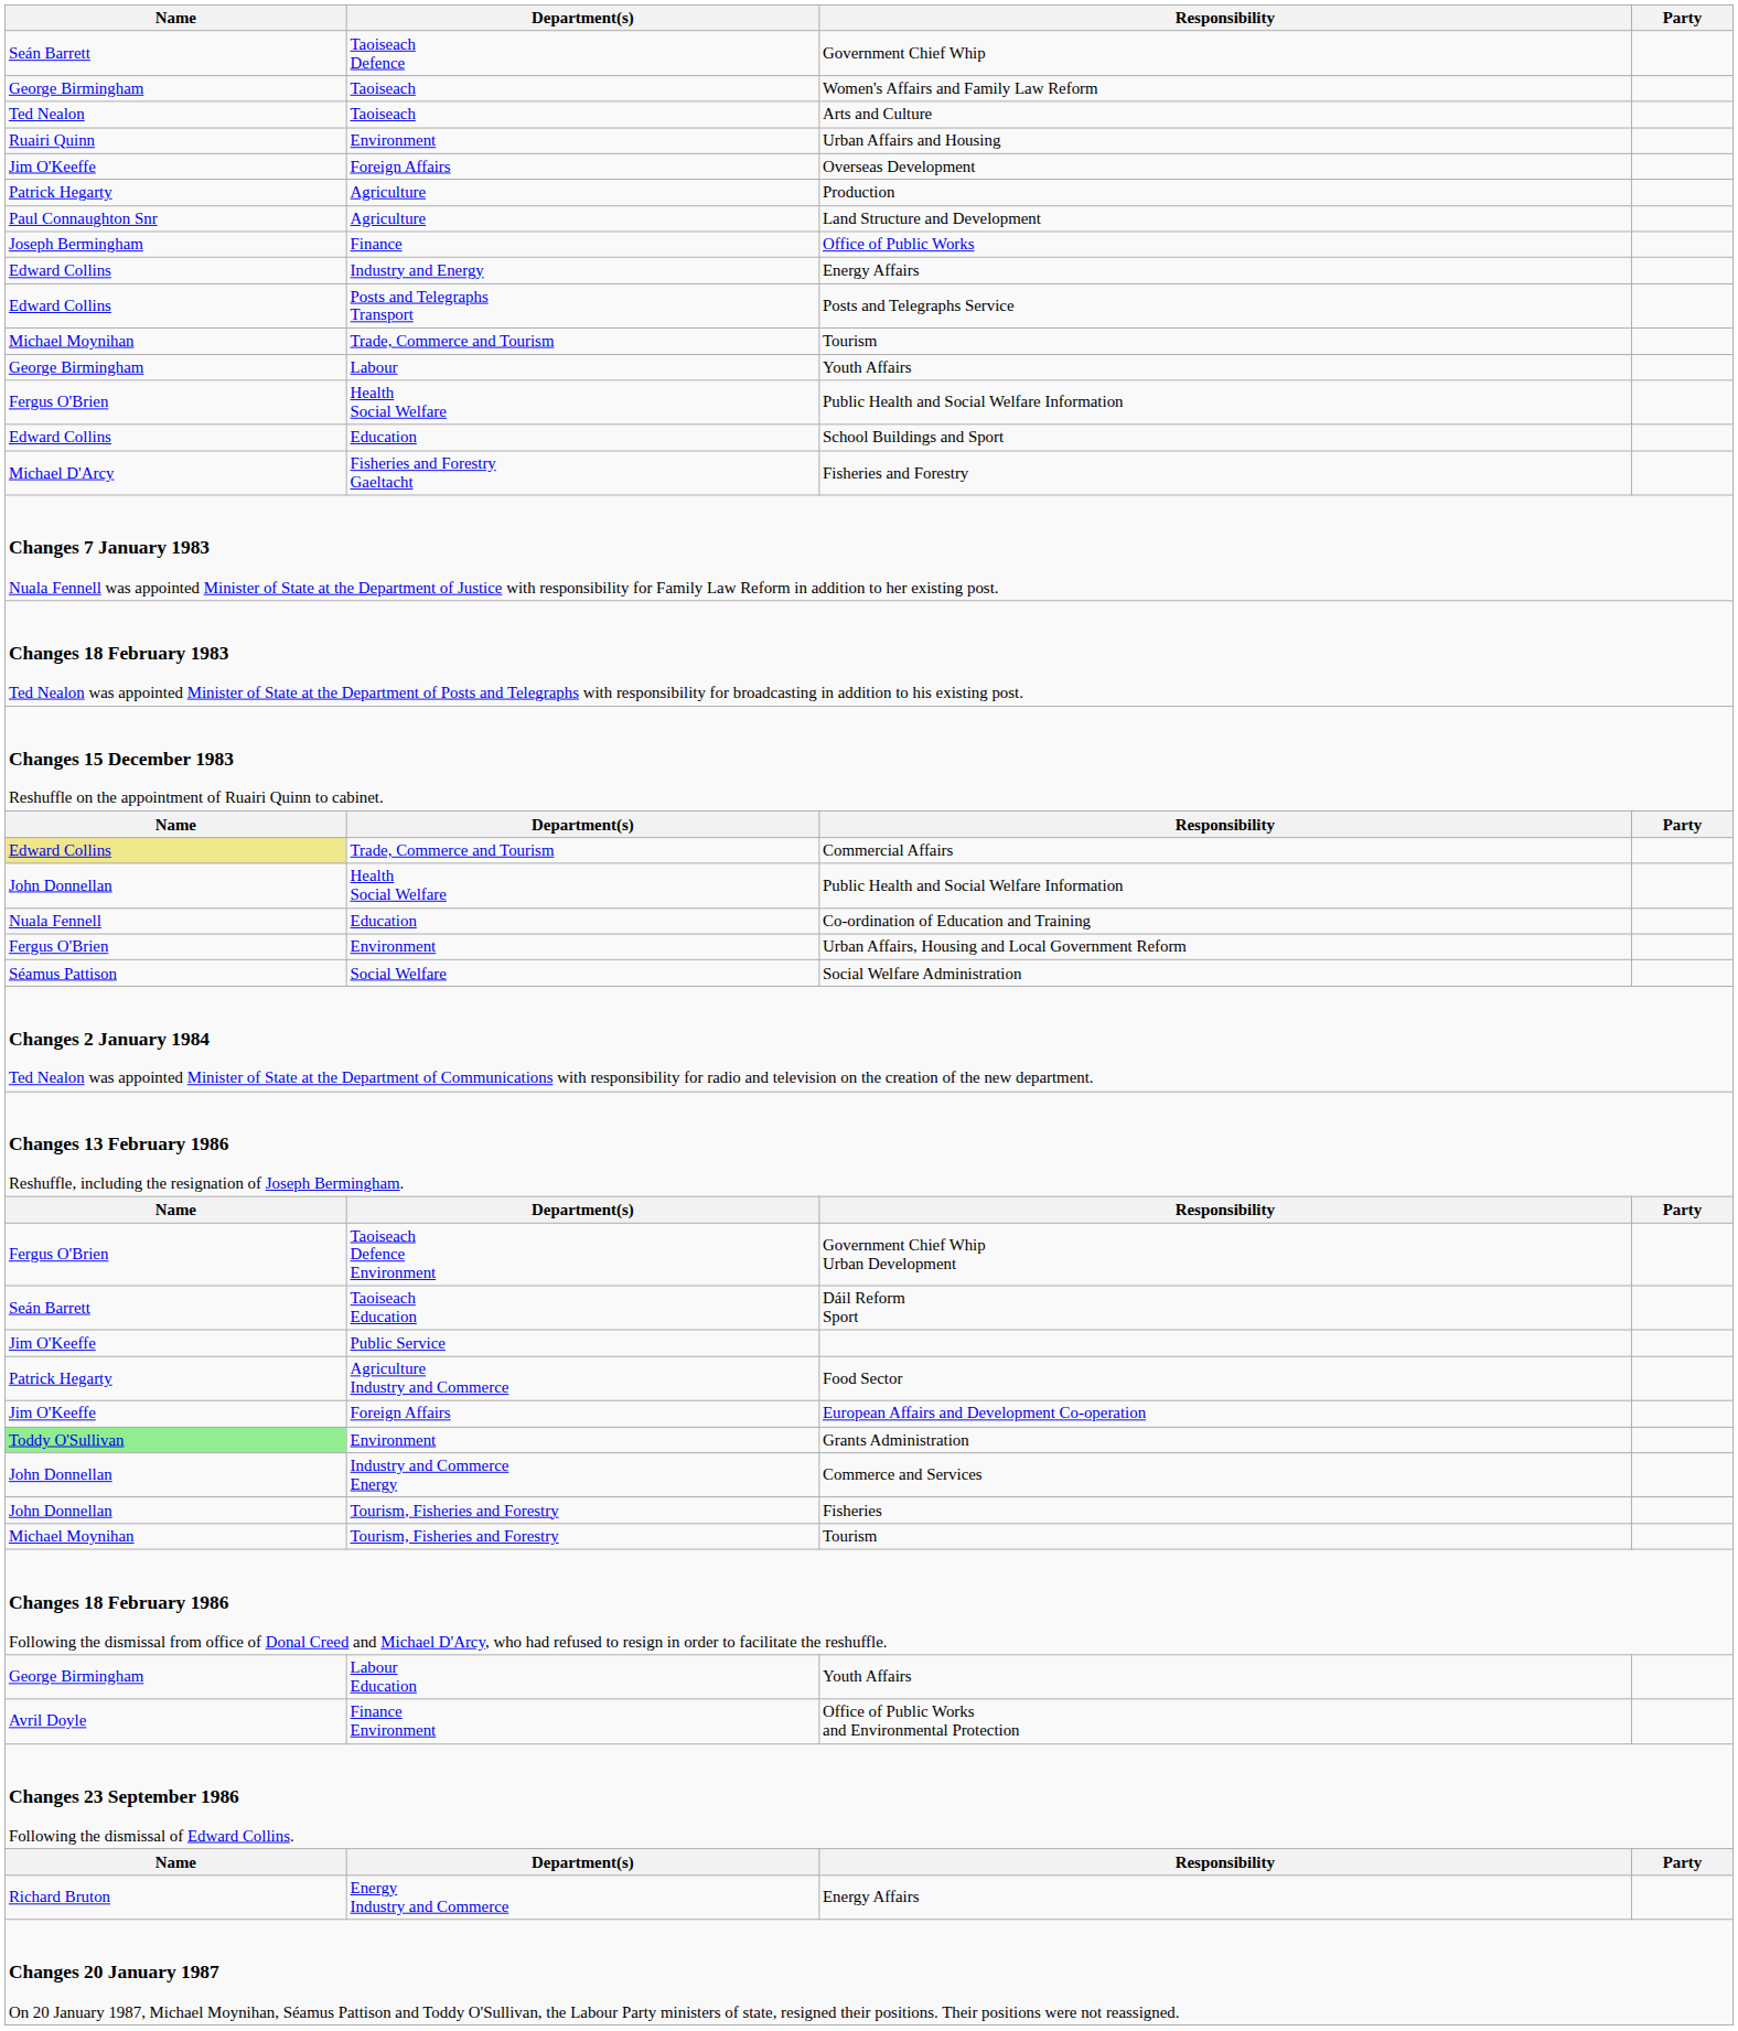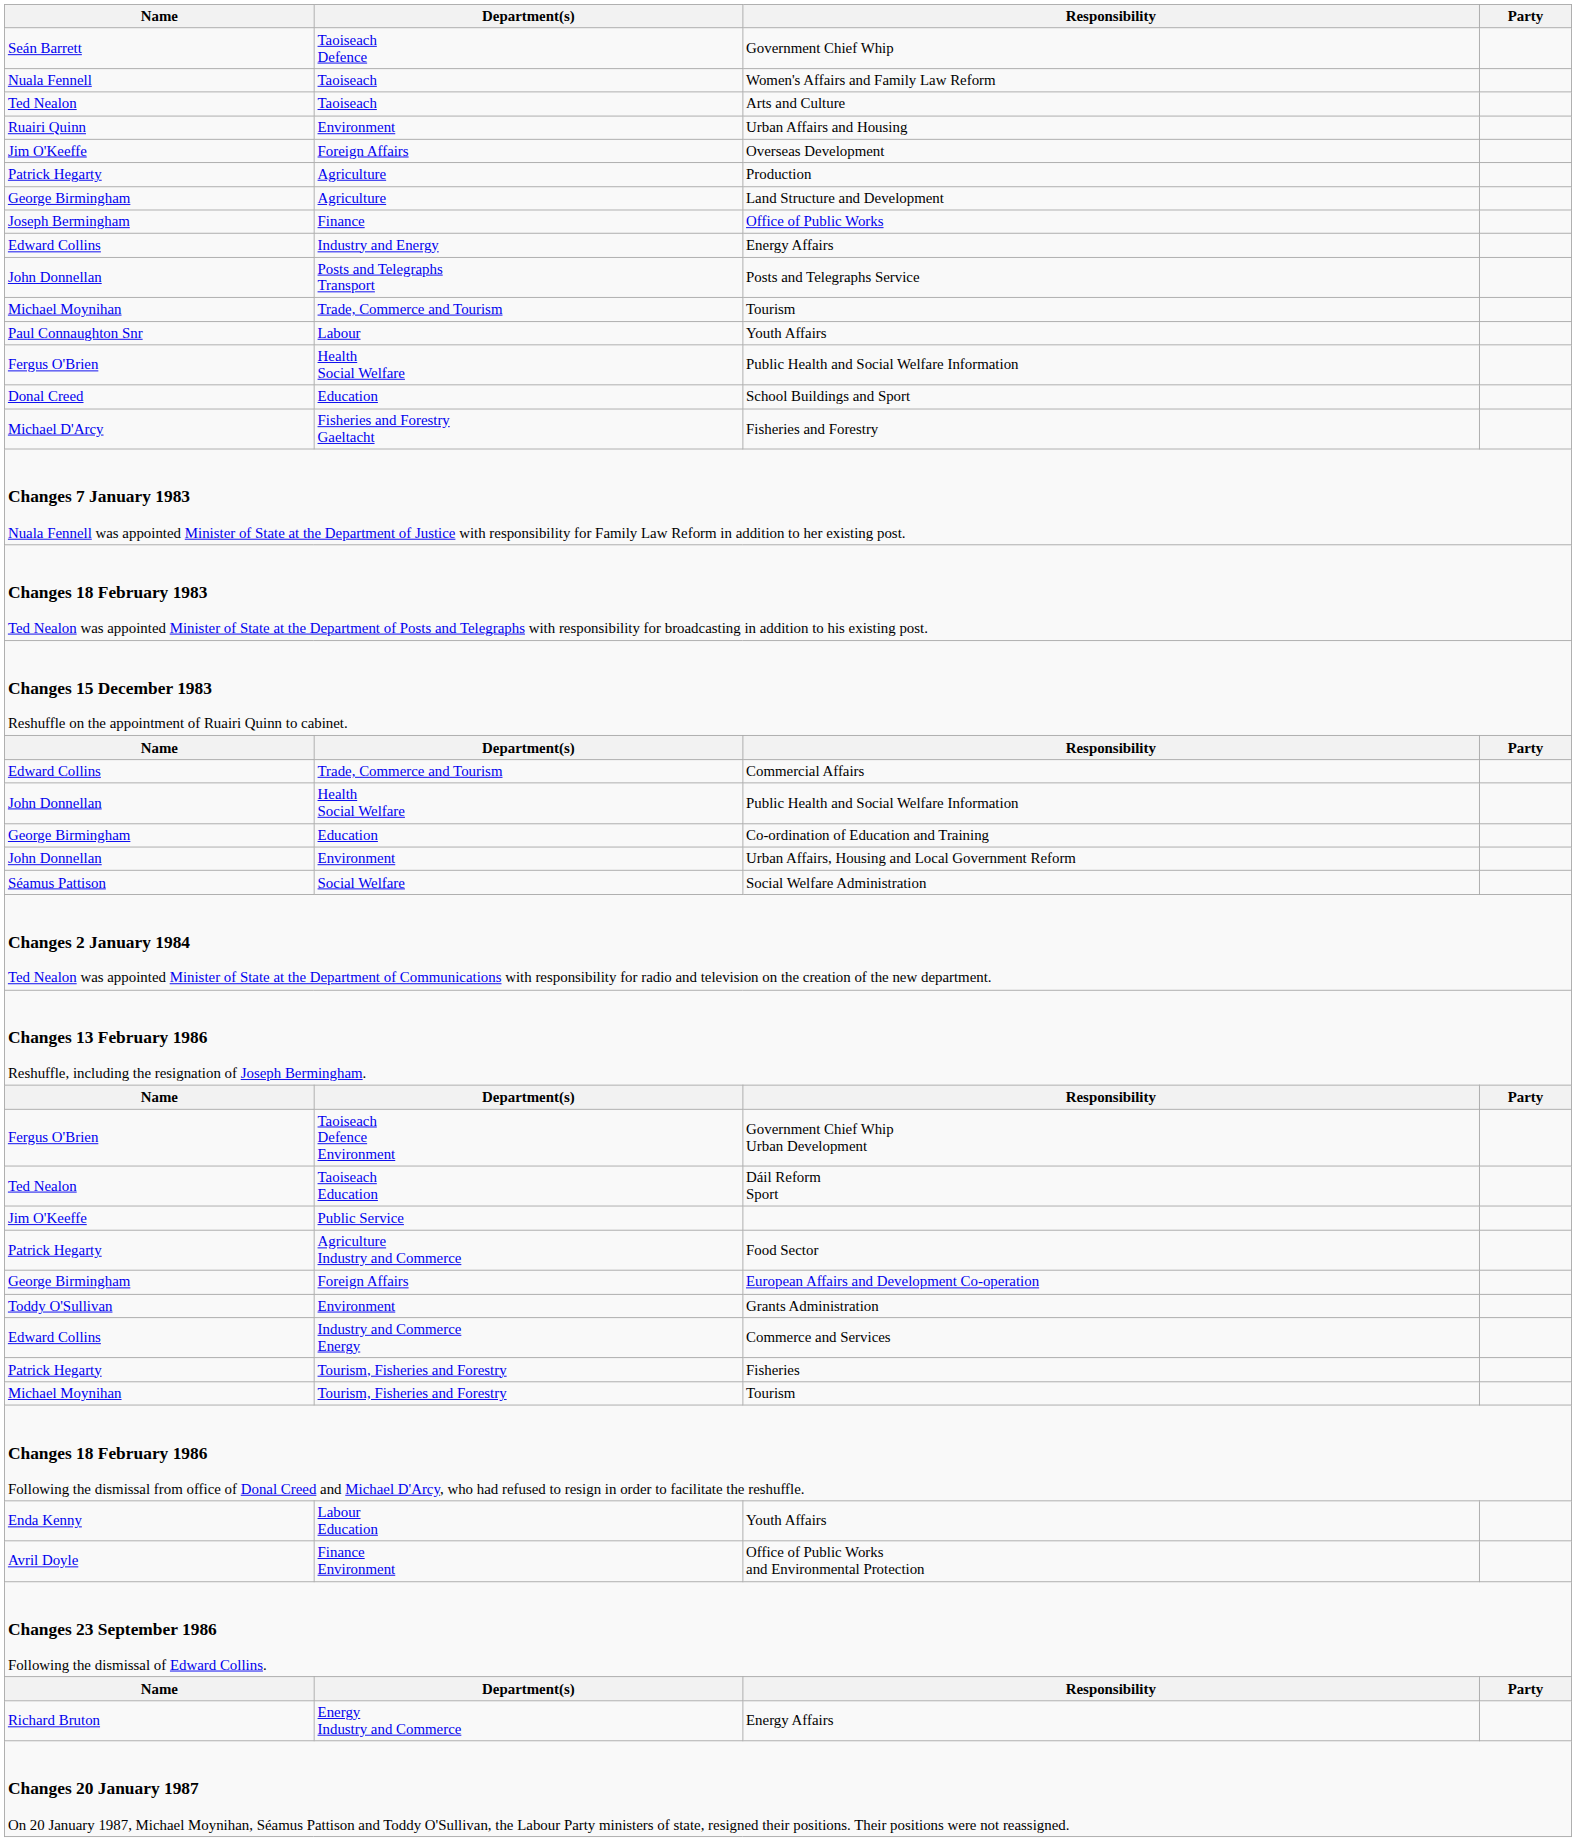Women's Affairs and Family Law Reform | Name: George Birmingham -> Nuala Fennell
Land Structure and Development | Name: Paul Connaughton Snr -> George Birmingham
Posts and Telegraphs Service | Name: Edward Collins -> John Donnellan
Labour / Youth Affairs | Name: George Birmingham -> Paul Connaughton Snr
School Buildings and Sport | Name: Edward Collins -> Donal Creed
Commercial Affairs | Name: khaki background -> no background
Co-ordination of Education and Training | Name: Nuala Fennell -> George Birmingham
Urban Affairs, Housing and Local Government Reform | Name: Fergus O'Brien -> John Donnellan
Dáil Reform Sport | Name: Seán Barrett -> Ted Nealon
European Affairs and Development Co-operation | Name: Jim O'Keeffe -> George Birmingham
Grants Administration | Name: lightgreen background -> no background
Commerce and Services | Name: John Donnellan -> Edward Collins
Fisheries | Name: John Donnellan -> Patrick Hegarty
Labour Education / Youth Affairs | Name: George Birmingham -> Enda Kenny
